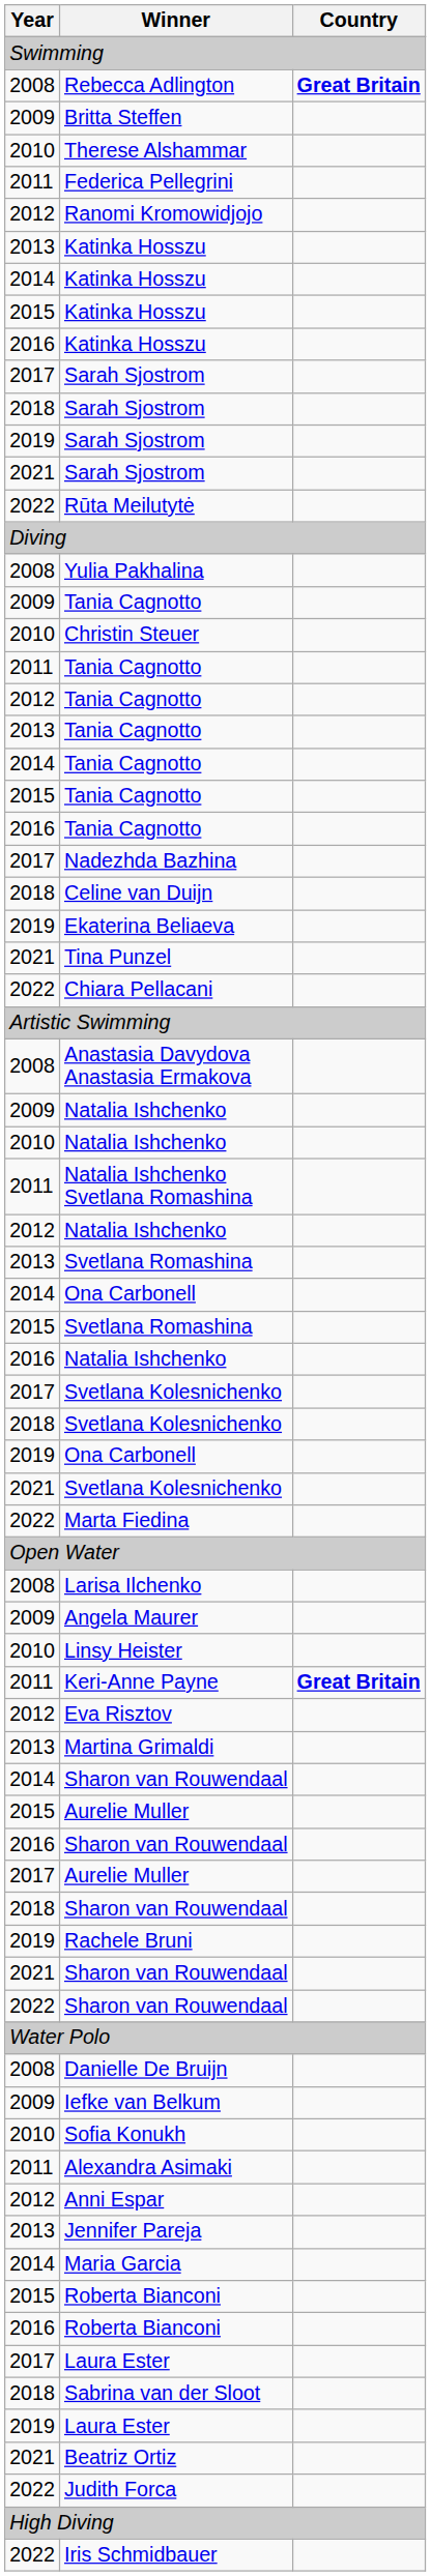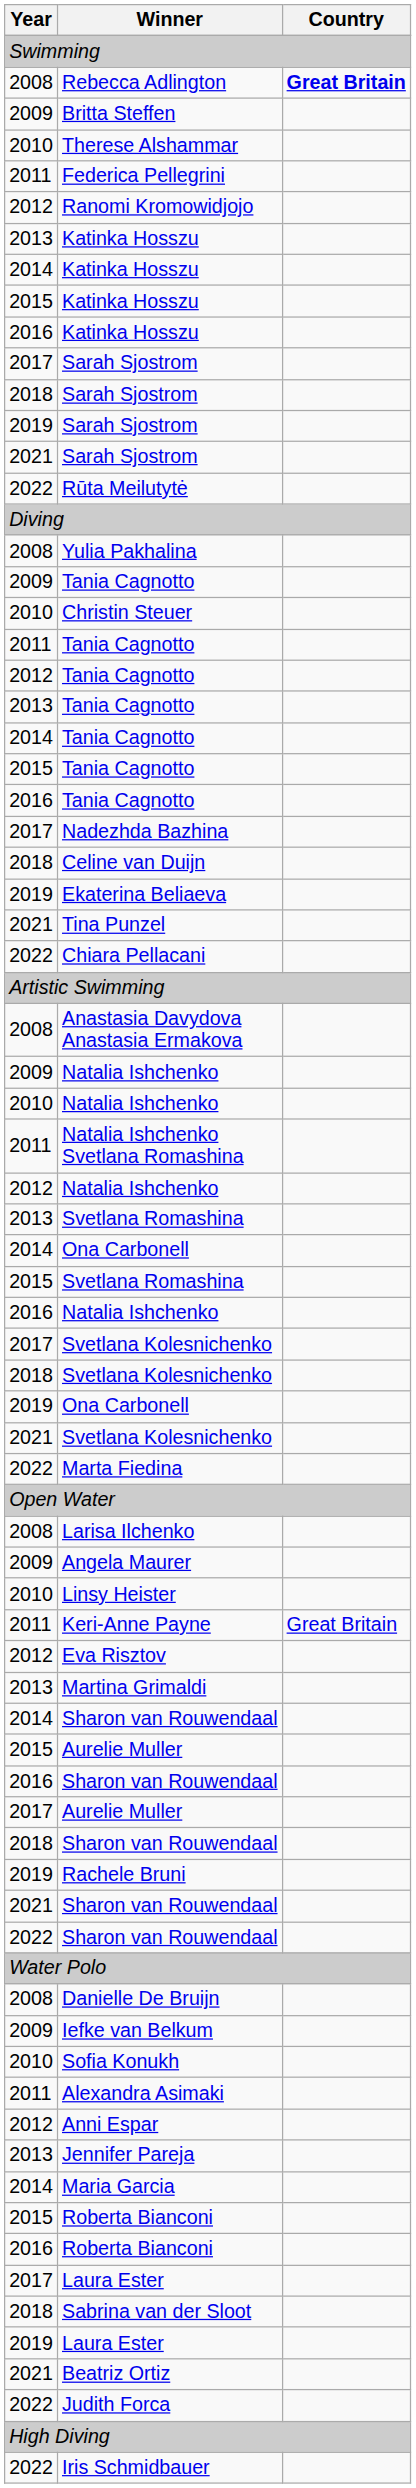Keri-Anne Payne | Country: bold -> normal
